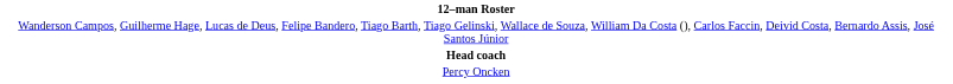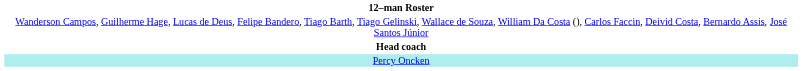row 4 | column 1: no background -> paleturquoise background
